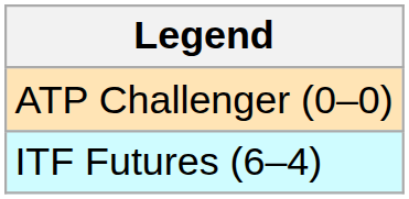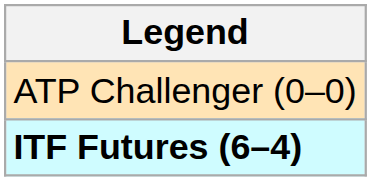row 3 | column 1: normal -> bold
